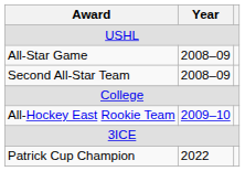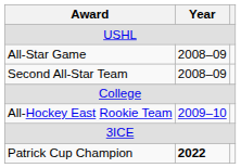Patrick Cup Champion | Year: normal -> bold
